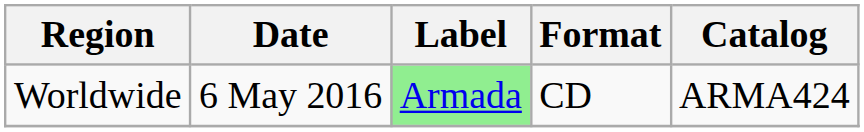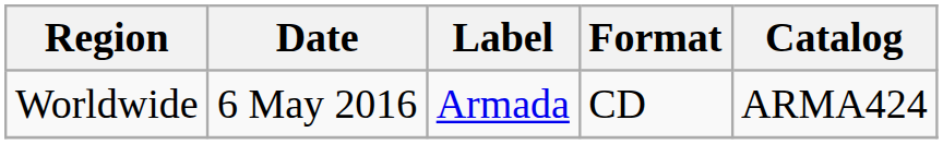Worldwide | Label: lightgreen background -> no background
